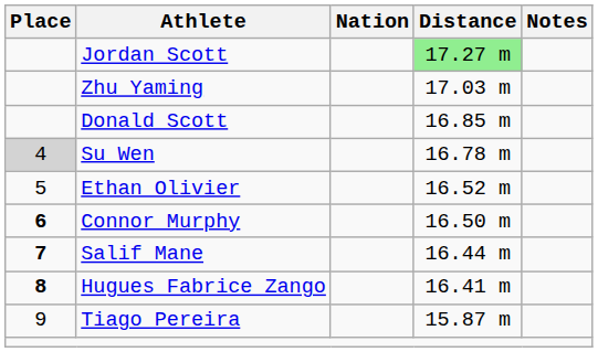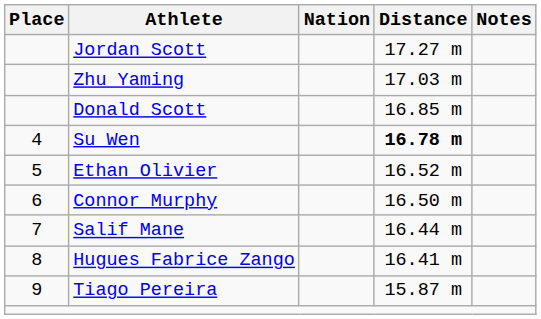Jordan Scott | Distance: lightgreen background -> no background
Su Wen | Place: lightgrey background -> no background
Su Wen | Distance: normal -> bold
Connor Murphy | Place: bold -> normal
Salif Mane | Place: bold -> normal
Hugues Fabrice Zango | Place: bold -> normal
